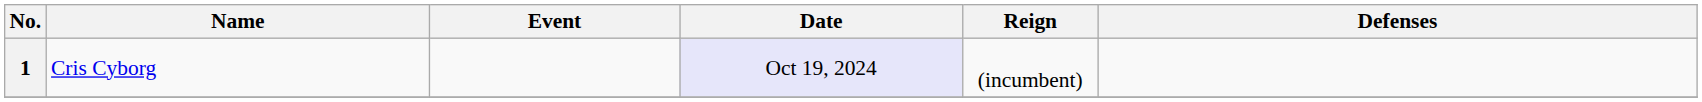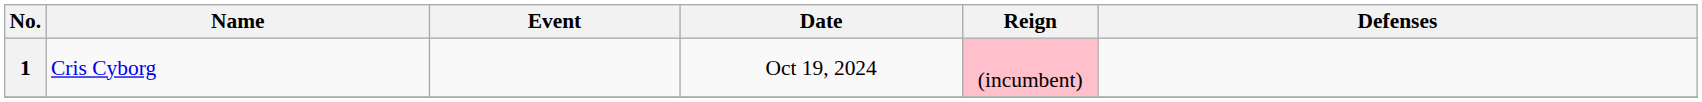1 | Date: lavender background -> no background
1 | Reign: no background -> pink background
